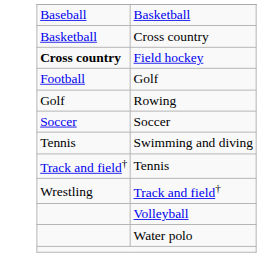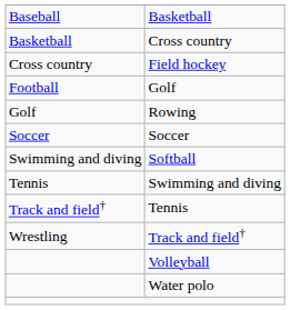Field hockey | column 1: bold -> normal
+ row: Swimming and diving | Softball
